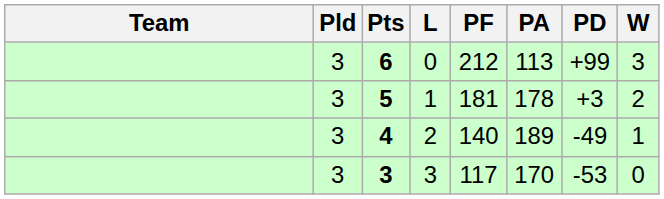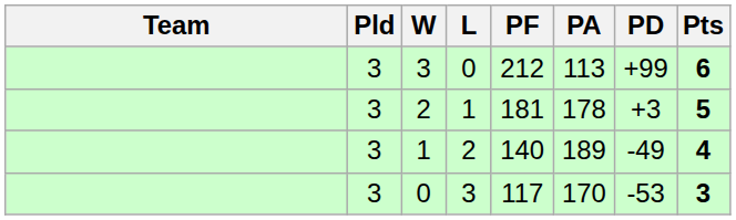columns swapped: W <-> Pts
